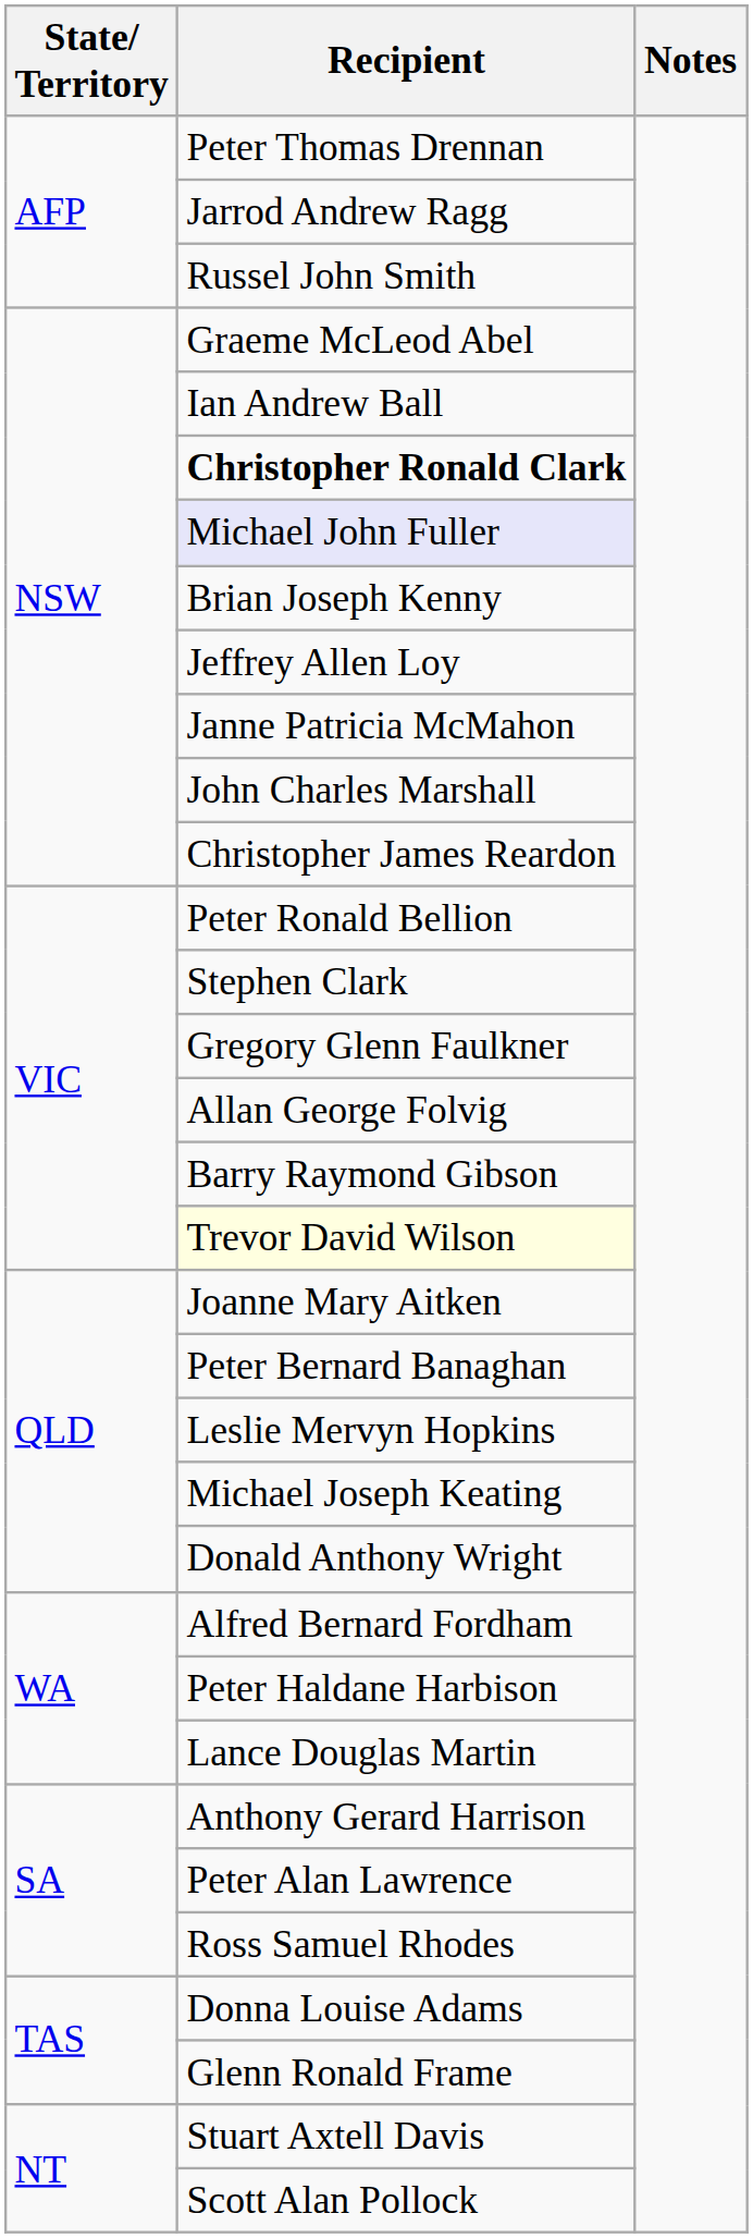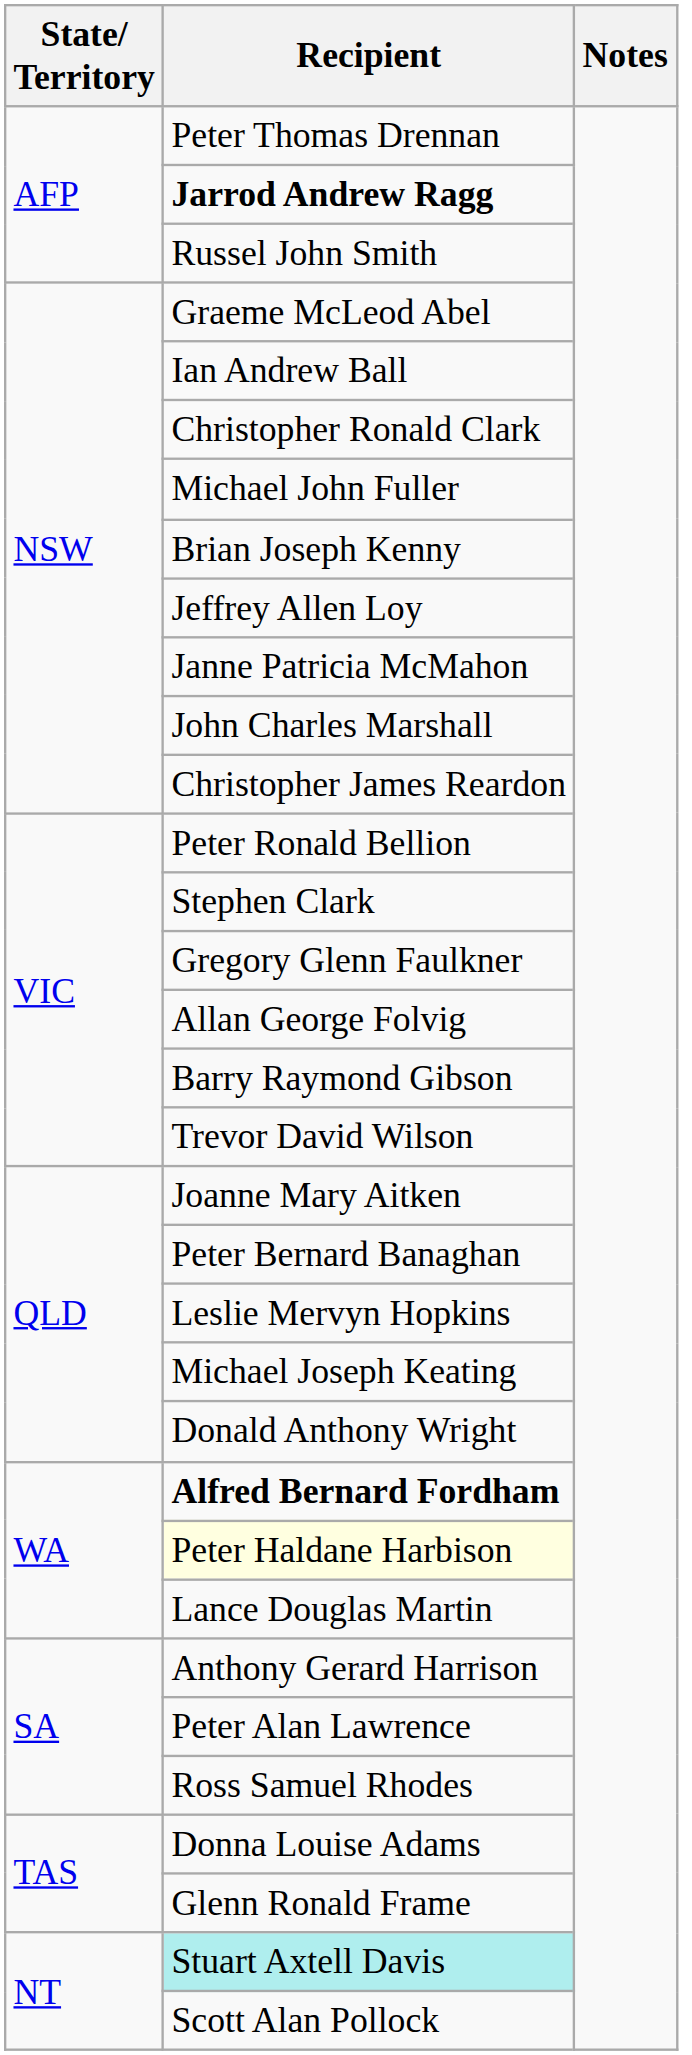Jarrod Andrew Ragg | Recipient: normal -> bold
Christopher Ronald Clark | Recipient: bold -> normal
Michael John Fuller | Recipient: lavender background -> no background
Trevor David Wilson | Recipient: lightyellow background -> no background
Alfred Bernard Fordham | Recipient: normal -> bold
Peter Haldane Harbison | Recipient: no background -> lightyellow background
Stuart Axtell Davis | Recipient: no background -> paleturquoise background
